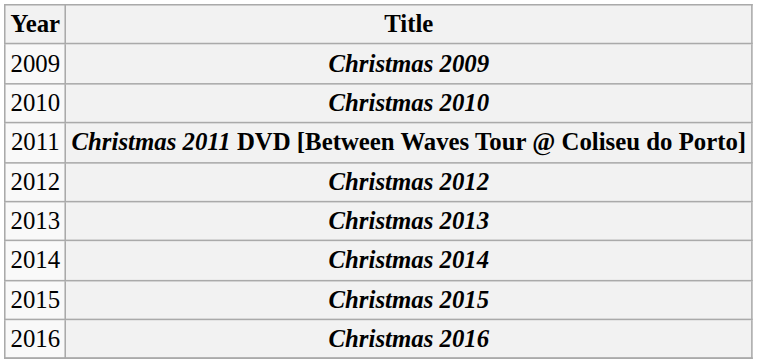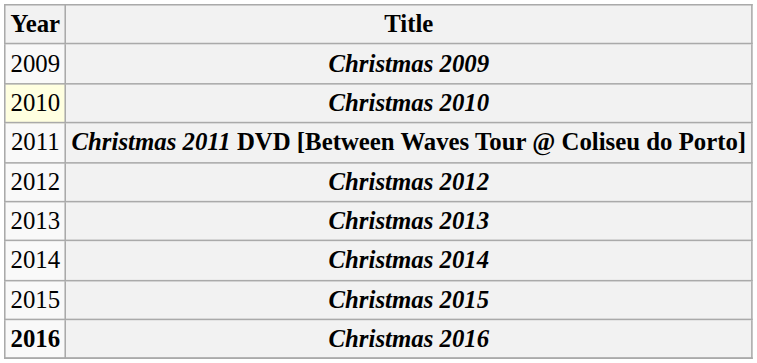Christmas 2010 | Year: no background -> lightyellow background
Christmas 2016 | Year: normal -> bold
